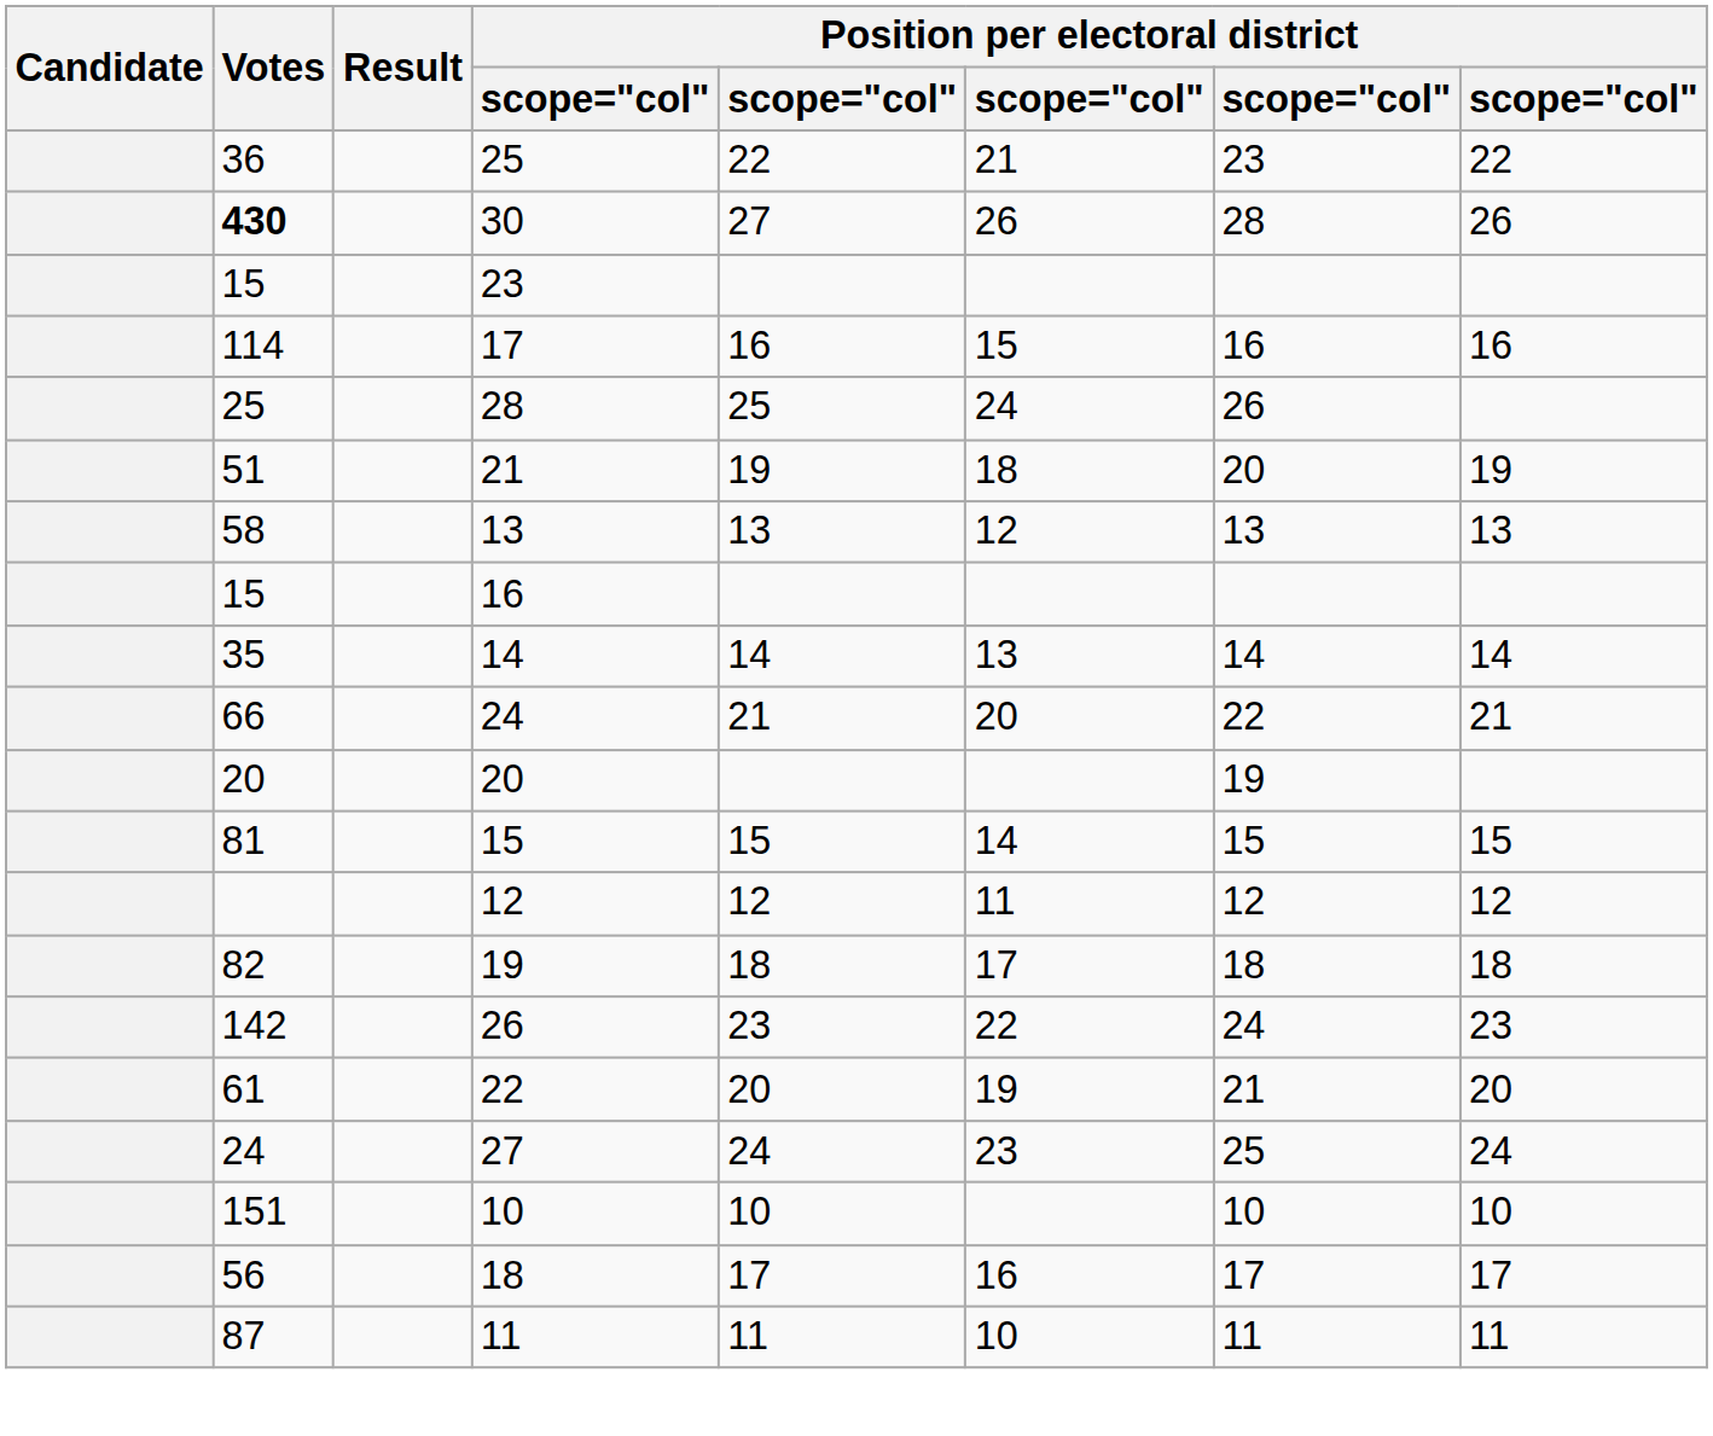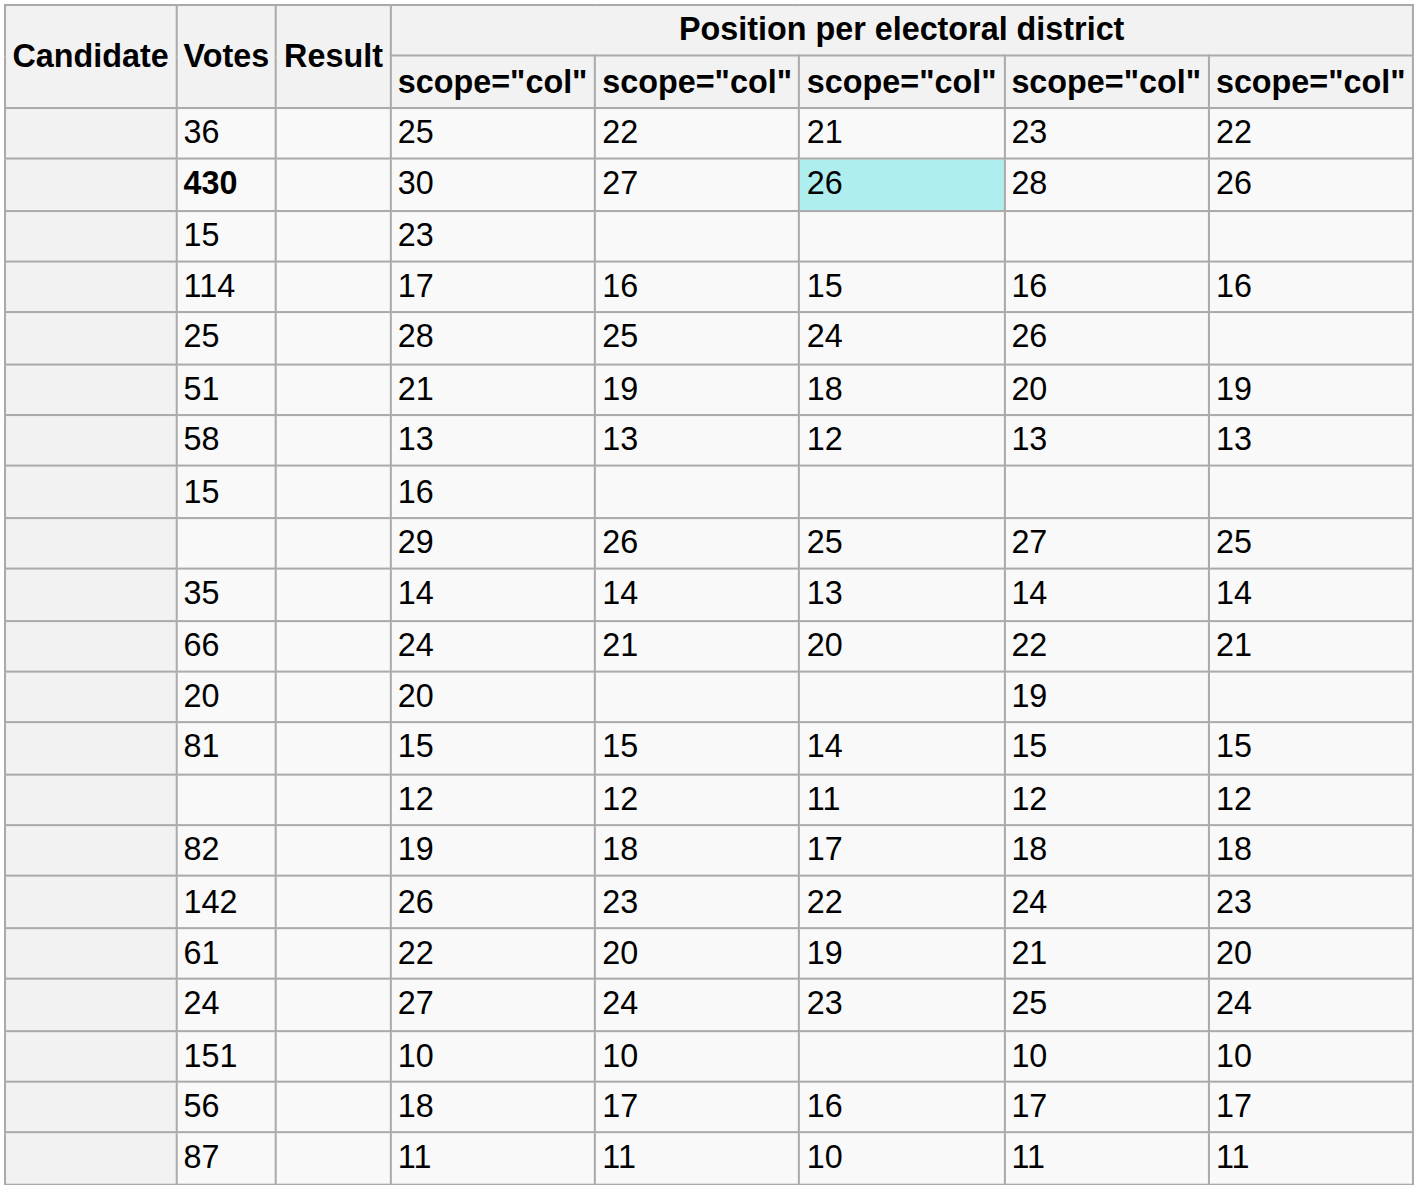30 | column 6: no background -> paleturquoise background
+ row: 29 | 26 | 25 | 27 | 25
